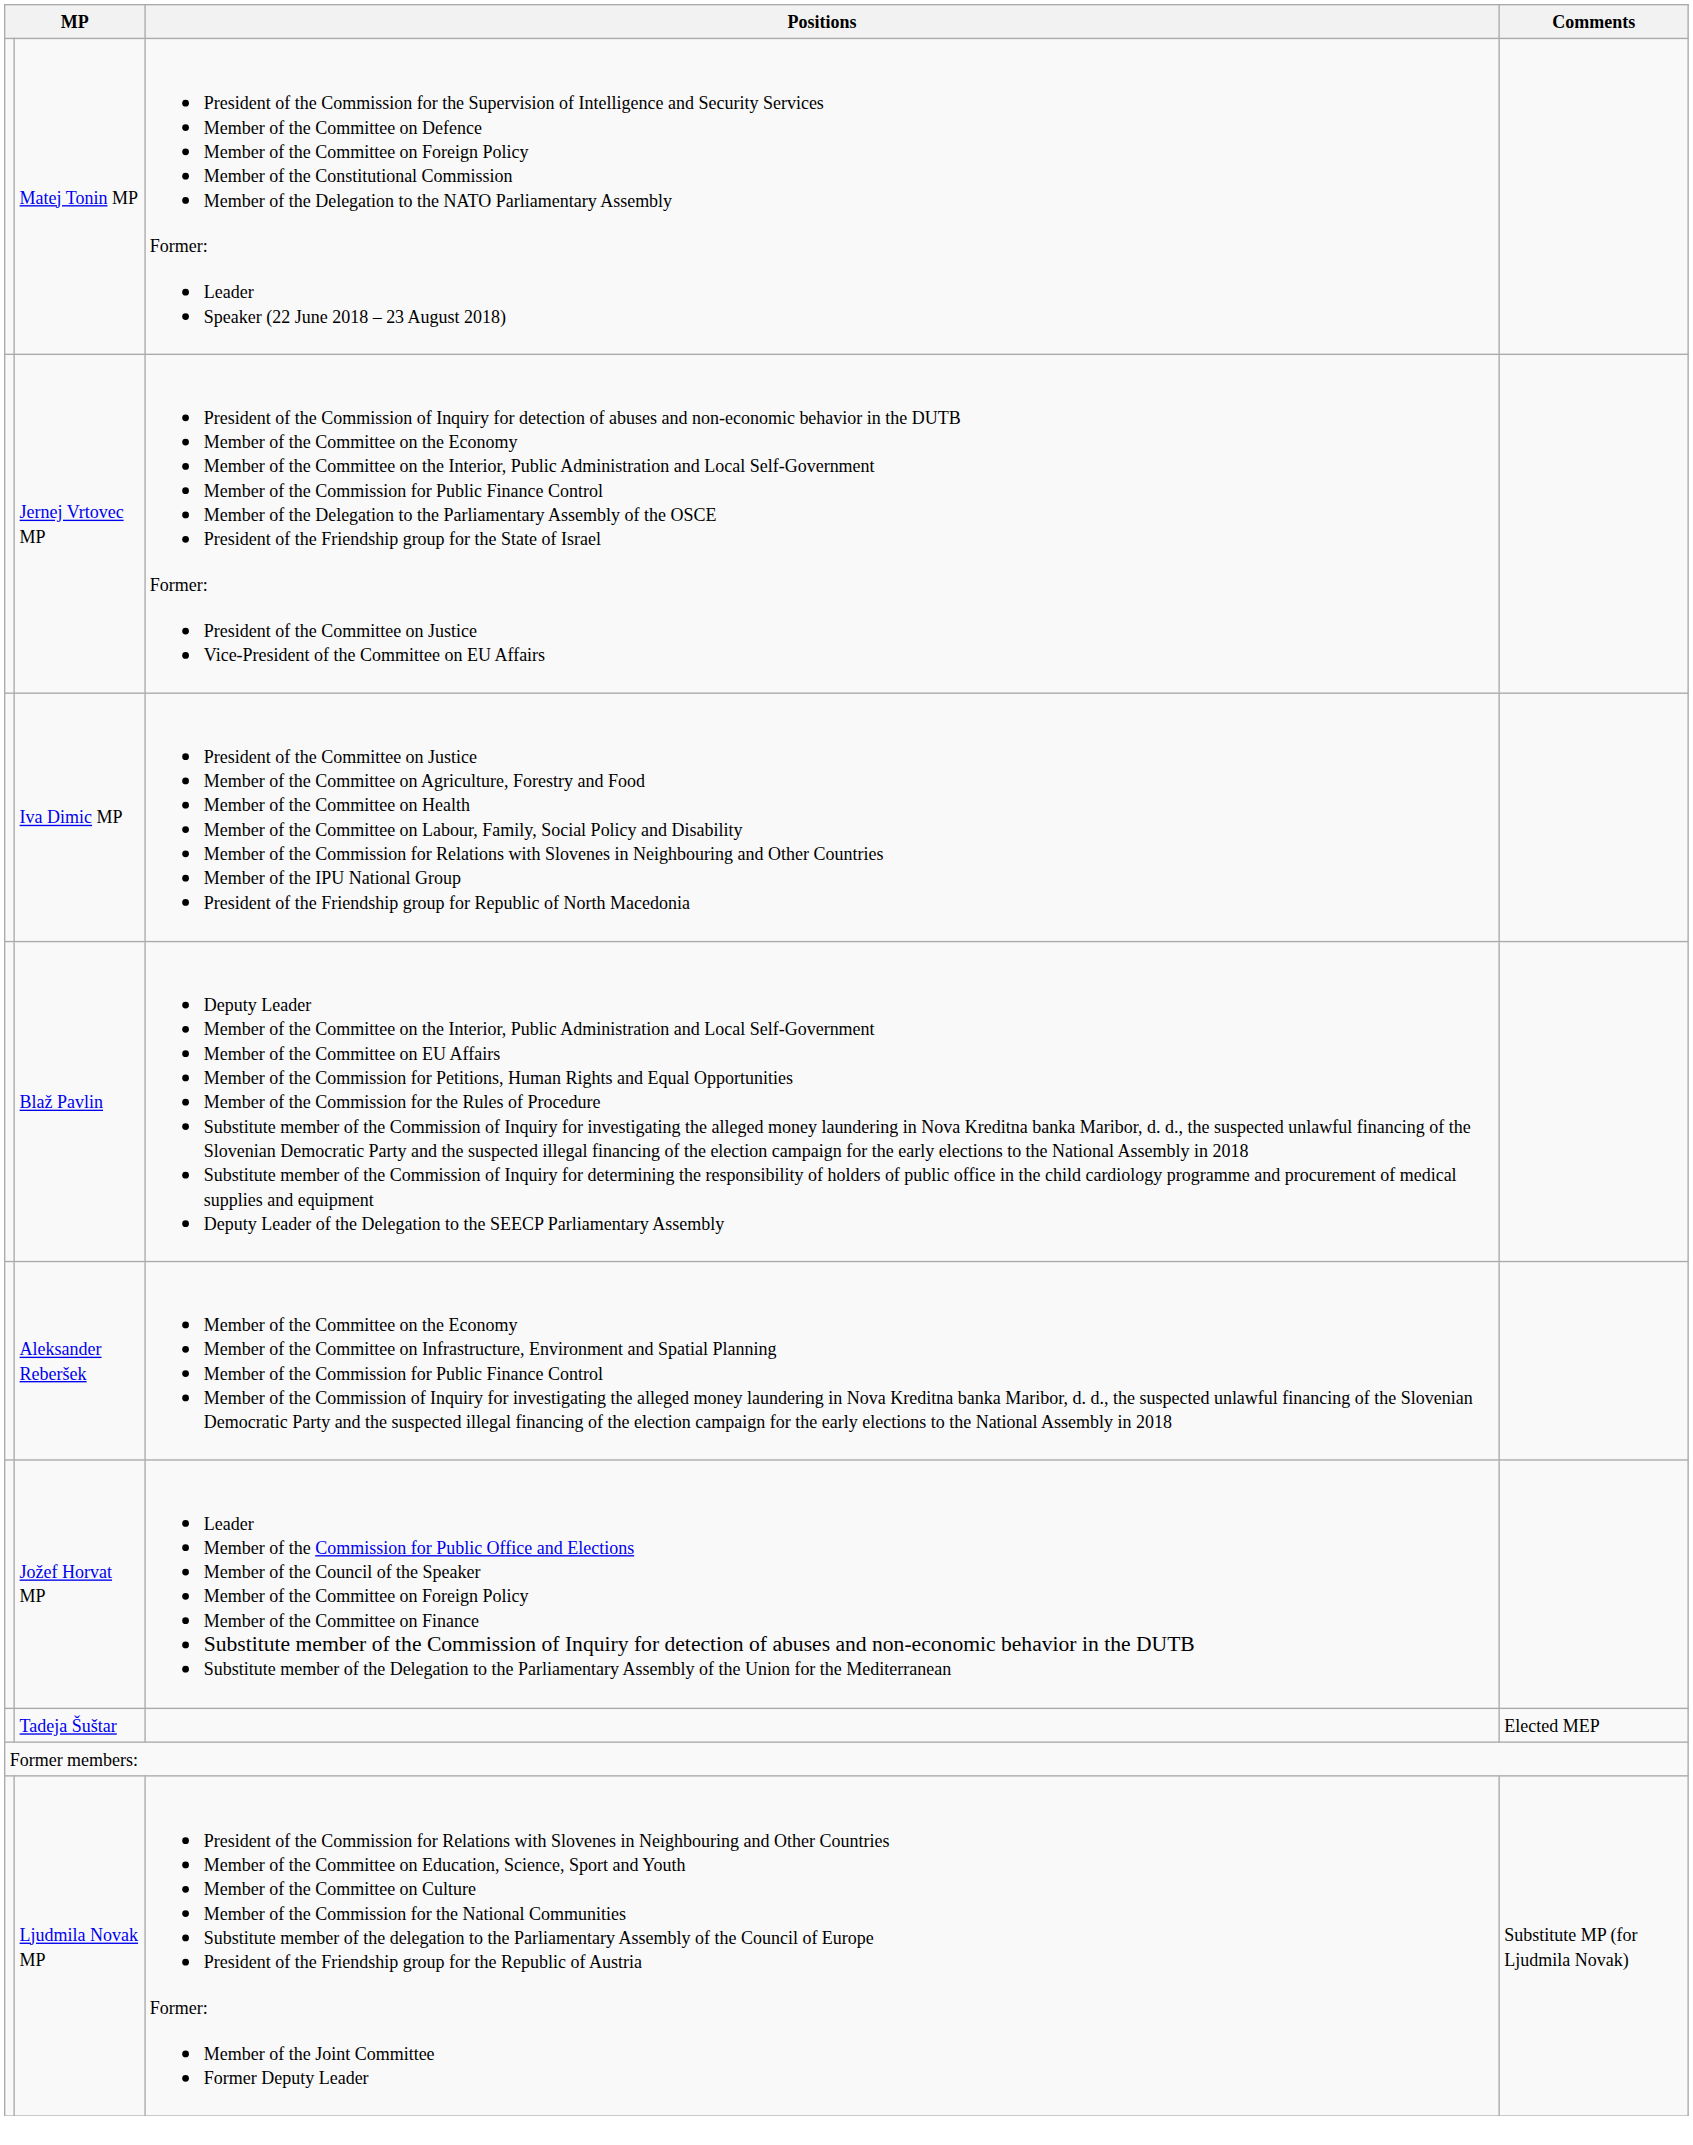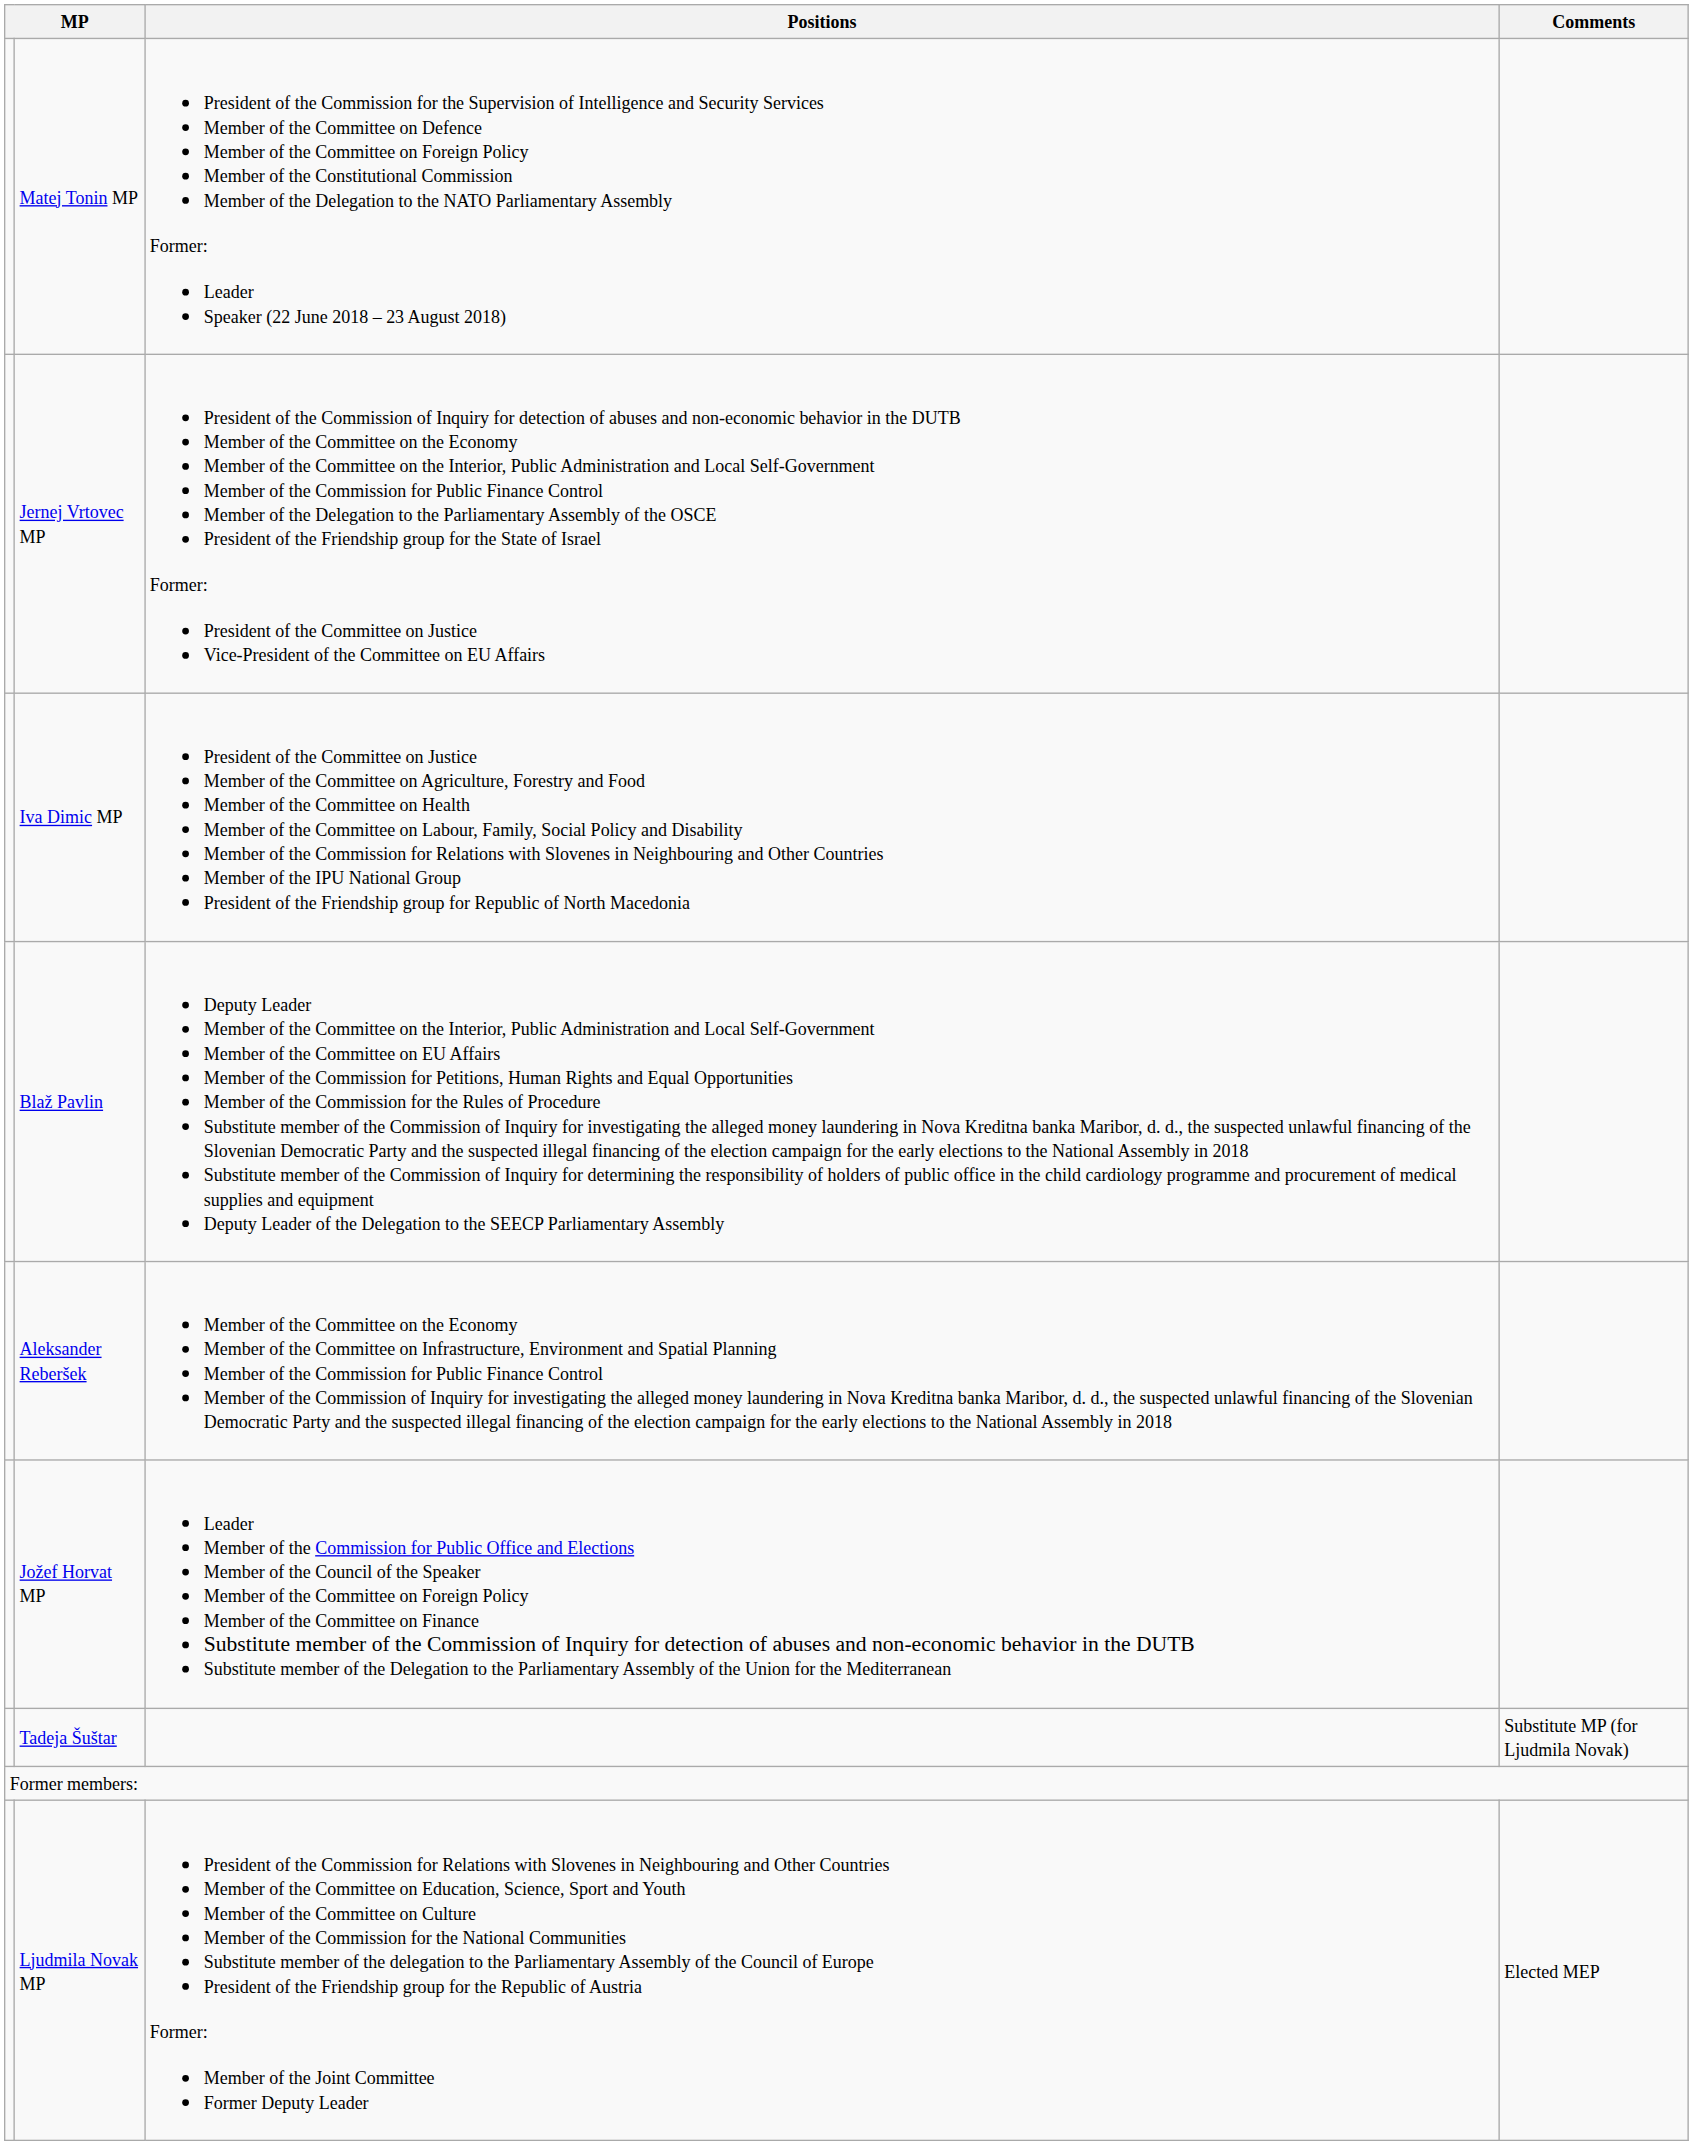Tadeja Šuštar | Comments: Elected MEP -> Substitute MP (for Ljudmila Novak)
Ljudmila Novak MP | Comments: Substitute MP (for Ljudmila Novak) -> Elected MEP
